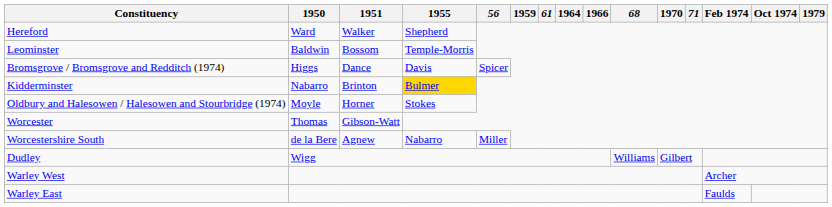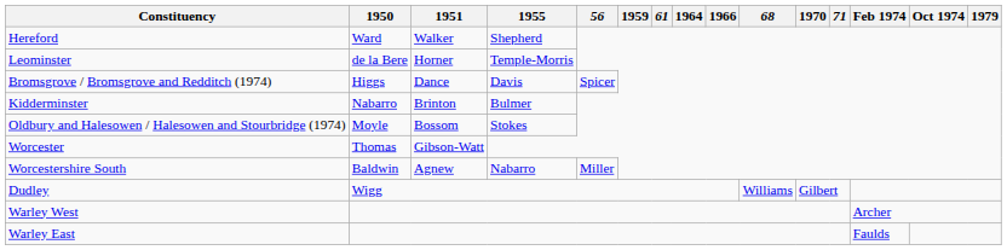Leominster | 1950: Baldwin -> de la Bere
Leominster | 1951: Bossom -> Horner
Kidderminster | 1955: gold background -> no background
Oldbury and Halesowen / Halesowen and Stourbridge (1974) | 1951: Horner -> Bossom
Worcestershire South | 1950: de la Bere -> Baldwin
